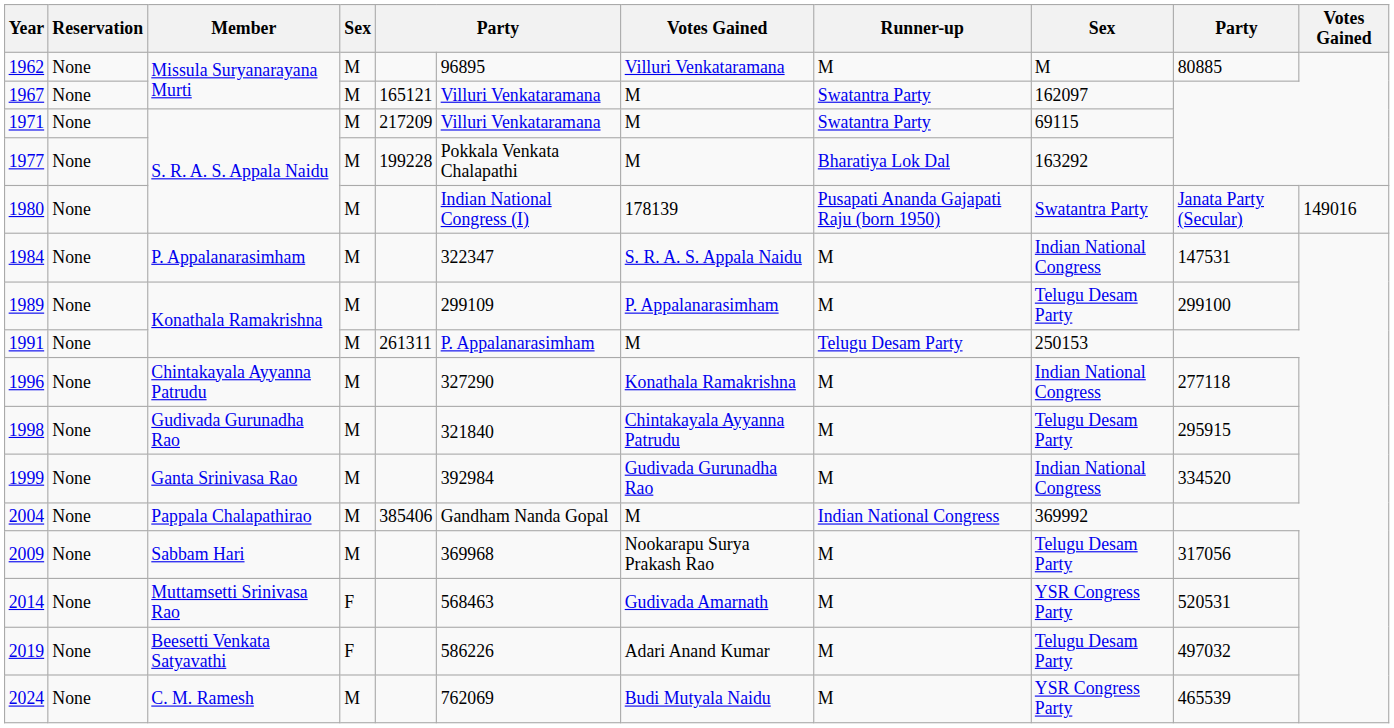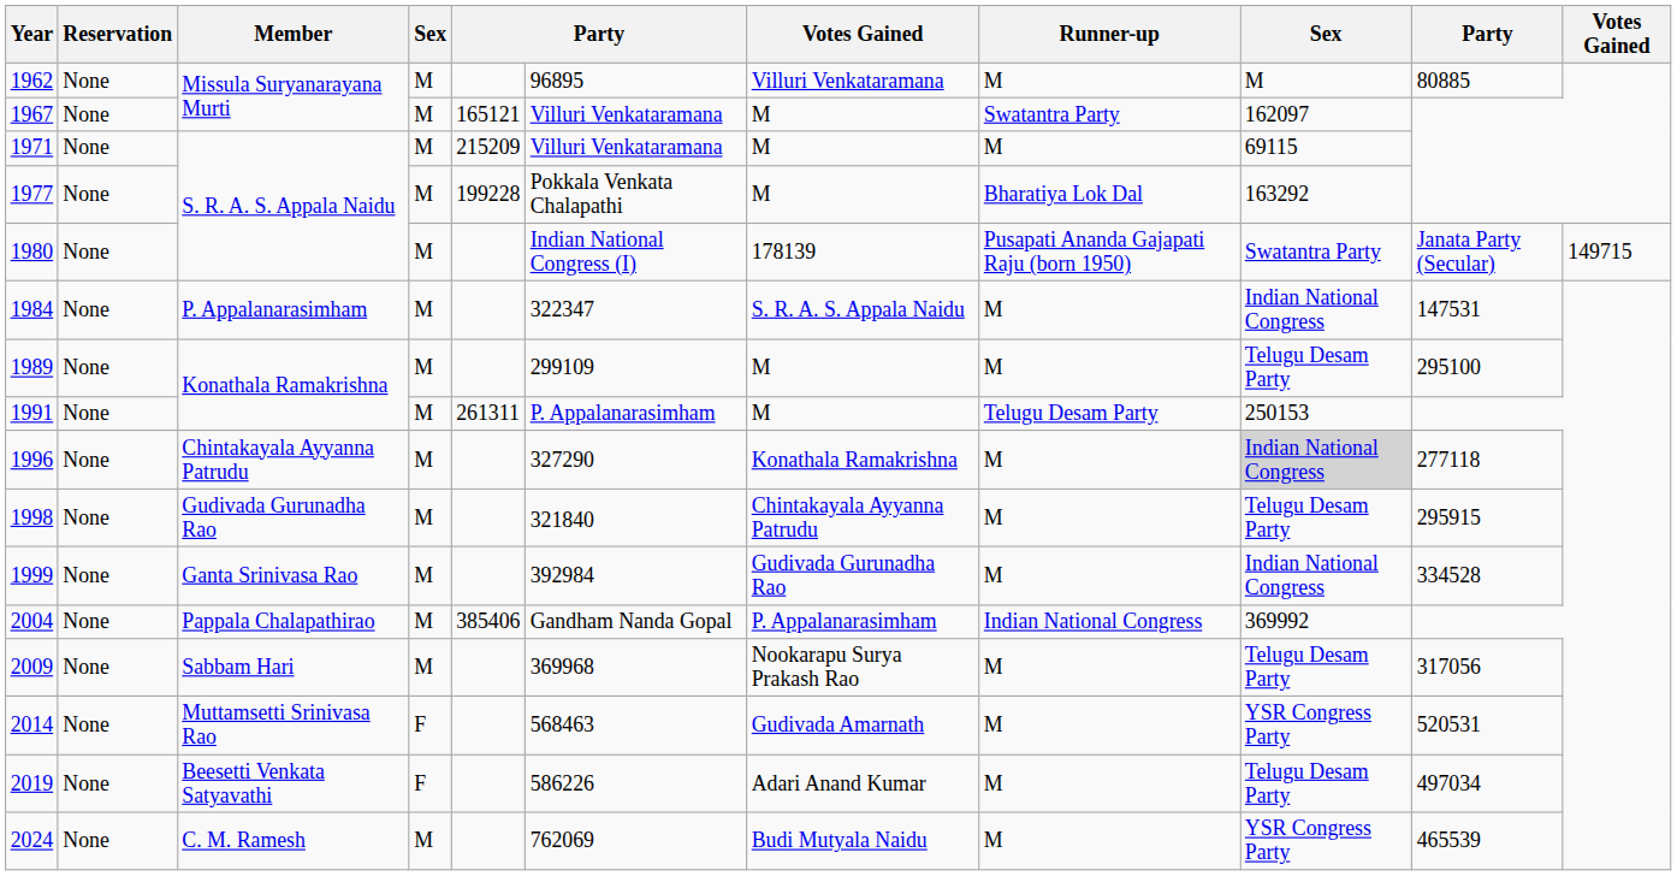1971 | column 5: 217209 -> 215209
1971 | Runner-up: Swatantra Party -> M
1980 | column 11: 149016 -> 149715
1989 | column 7: P. Appalanarasimham -> M
1989 | column 10: 299100 -> 295100
1996 | column 9: no background -> lightgrey background
1999 | column 10: 334520 -> 334528
2004 | column 7: M -> P. Appalanarasimham
2019 | column 10: 497032 -> 497034
